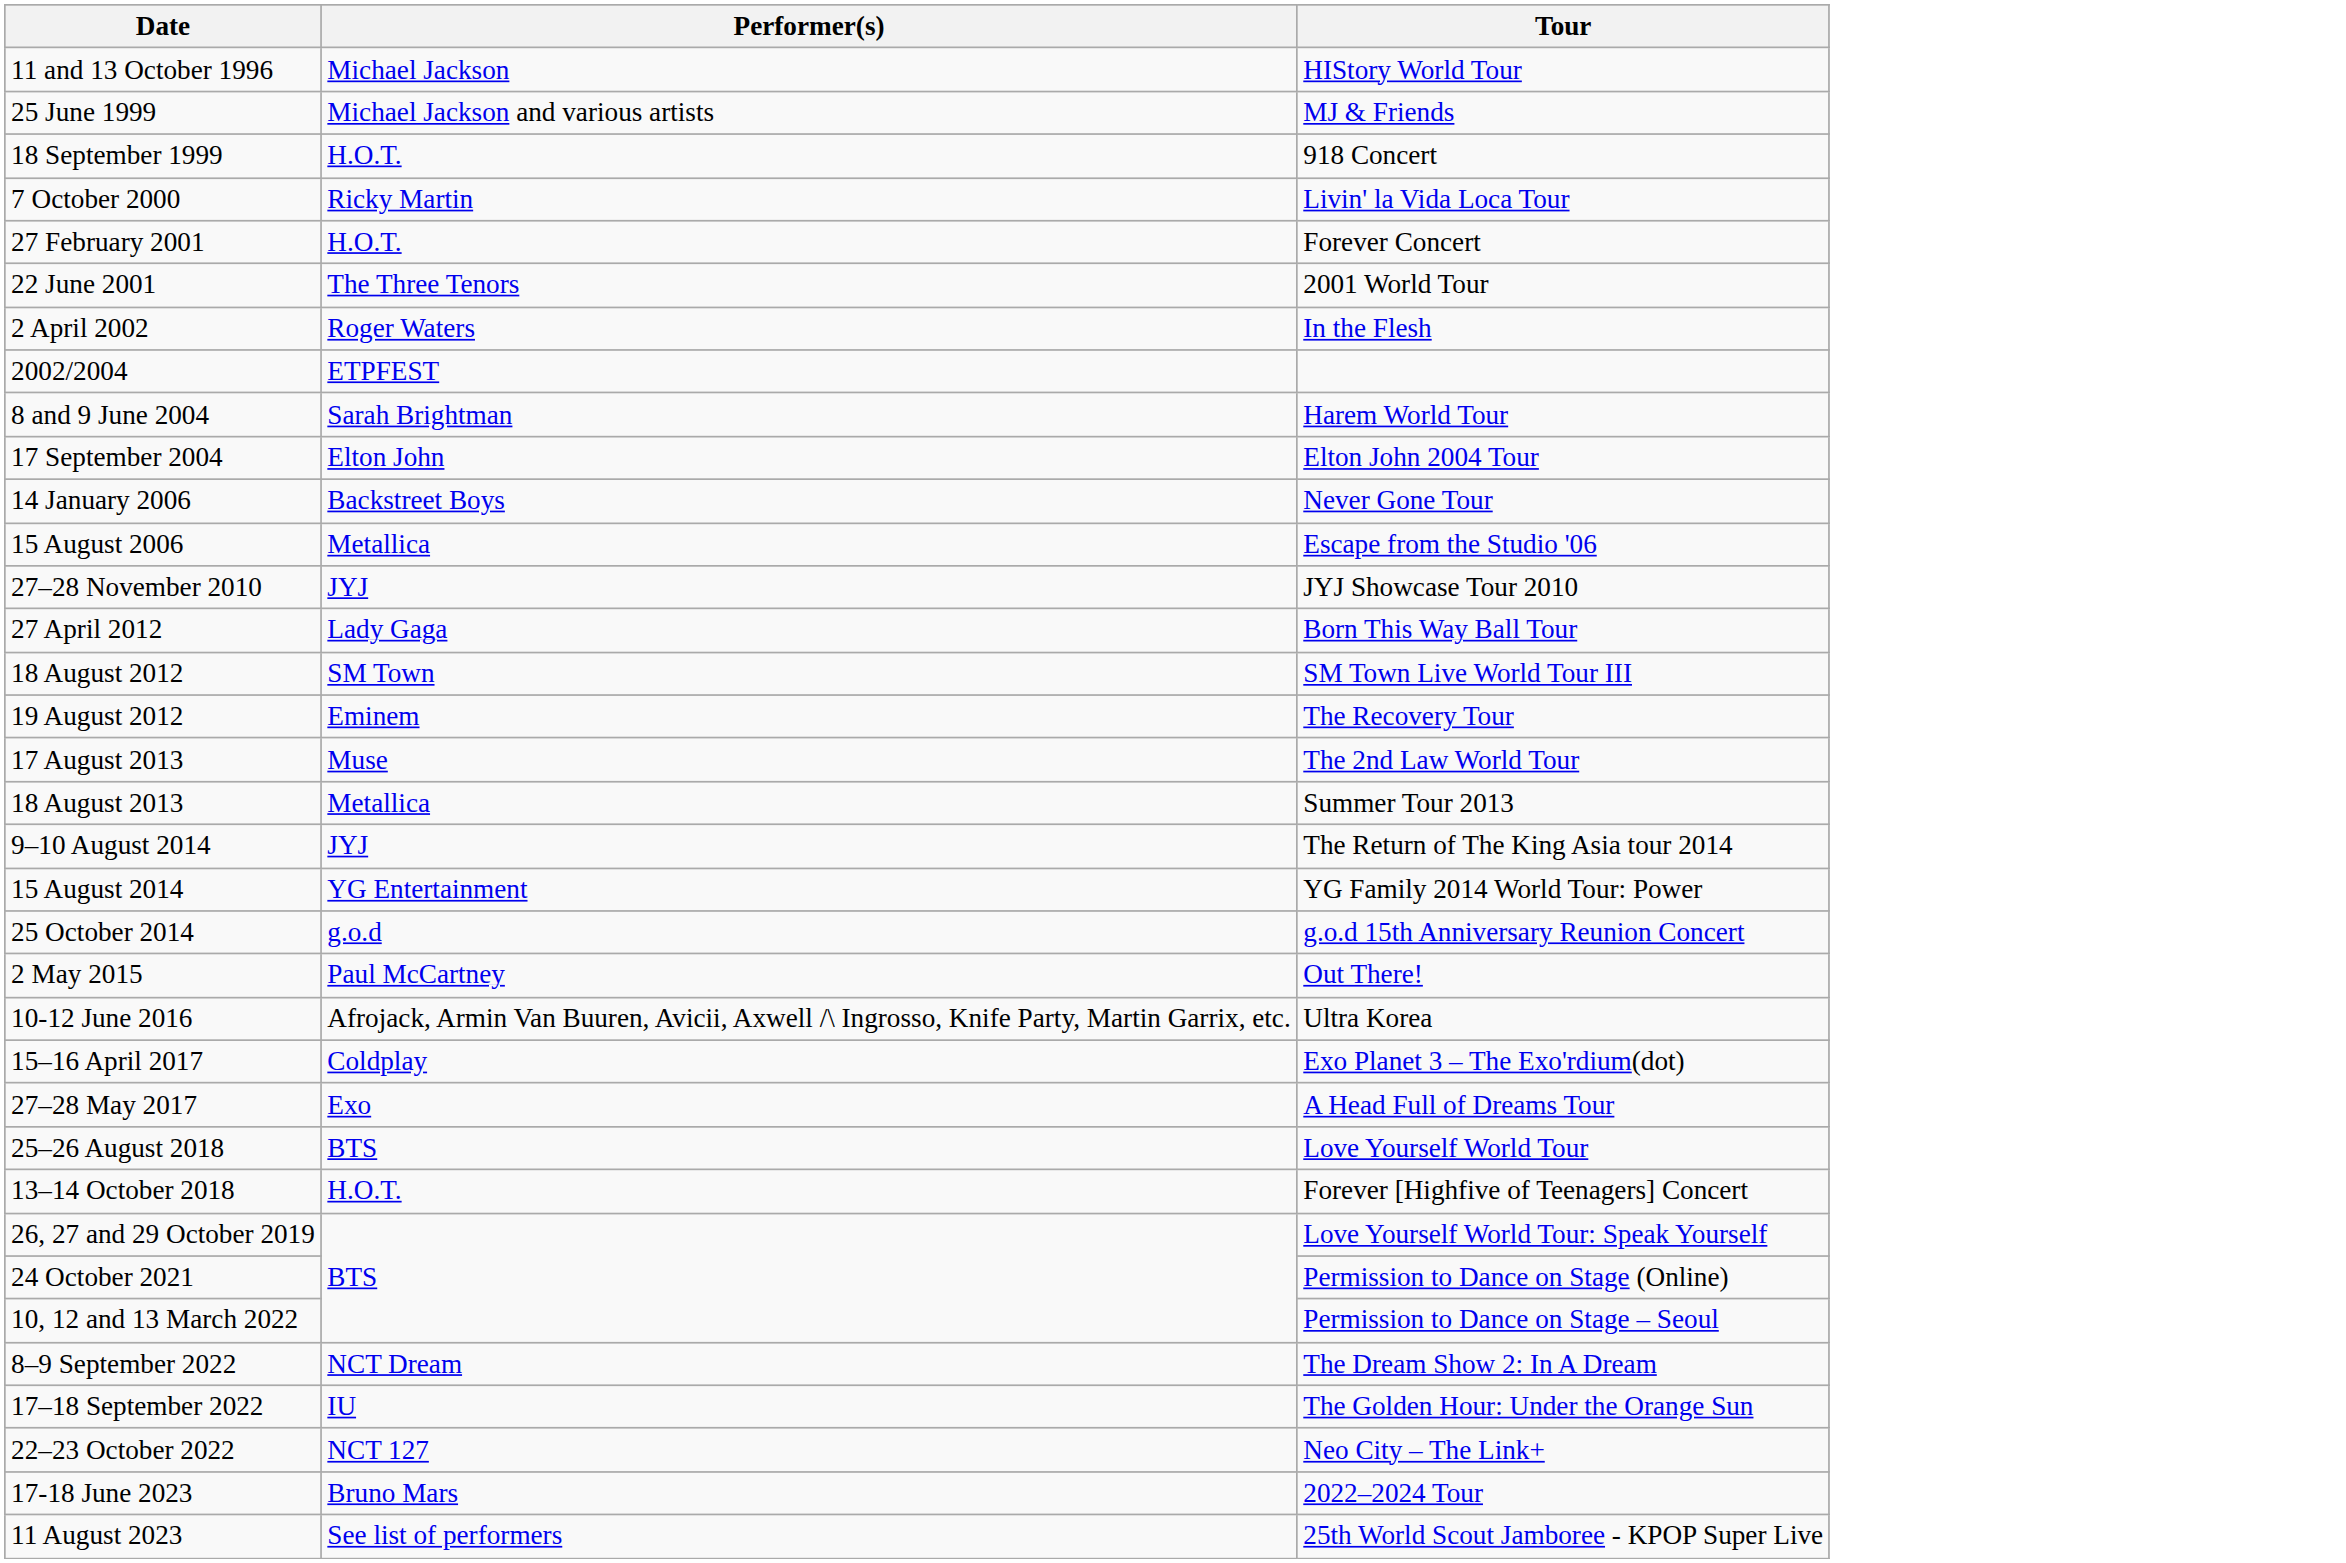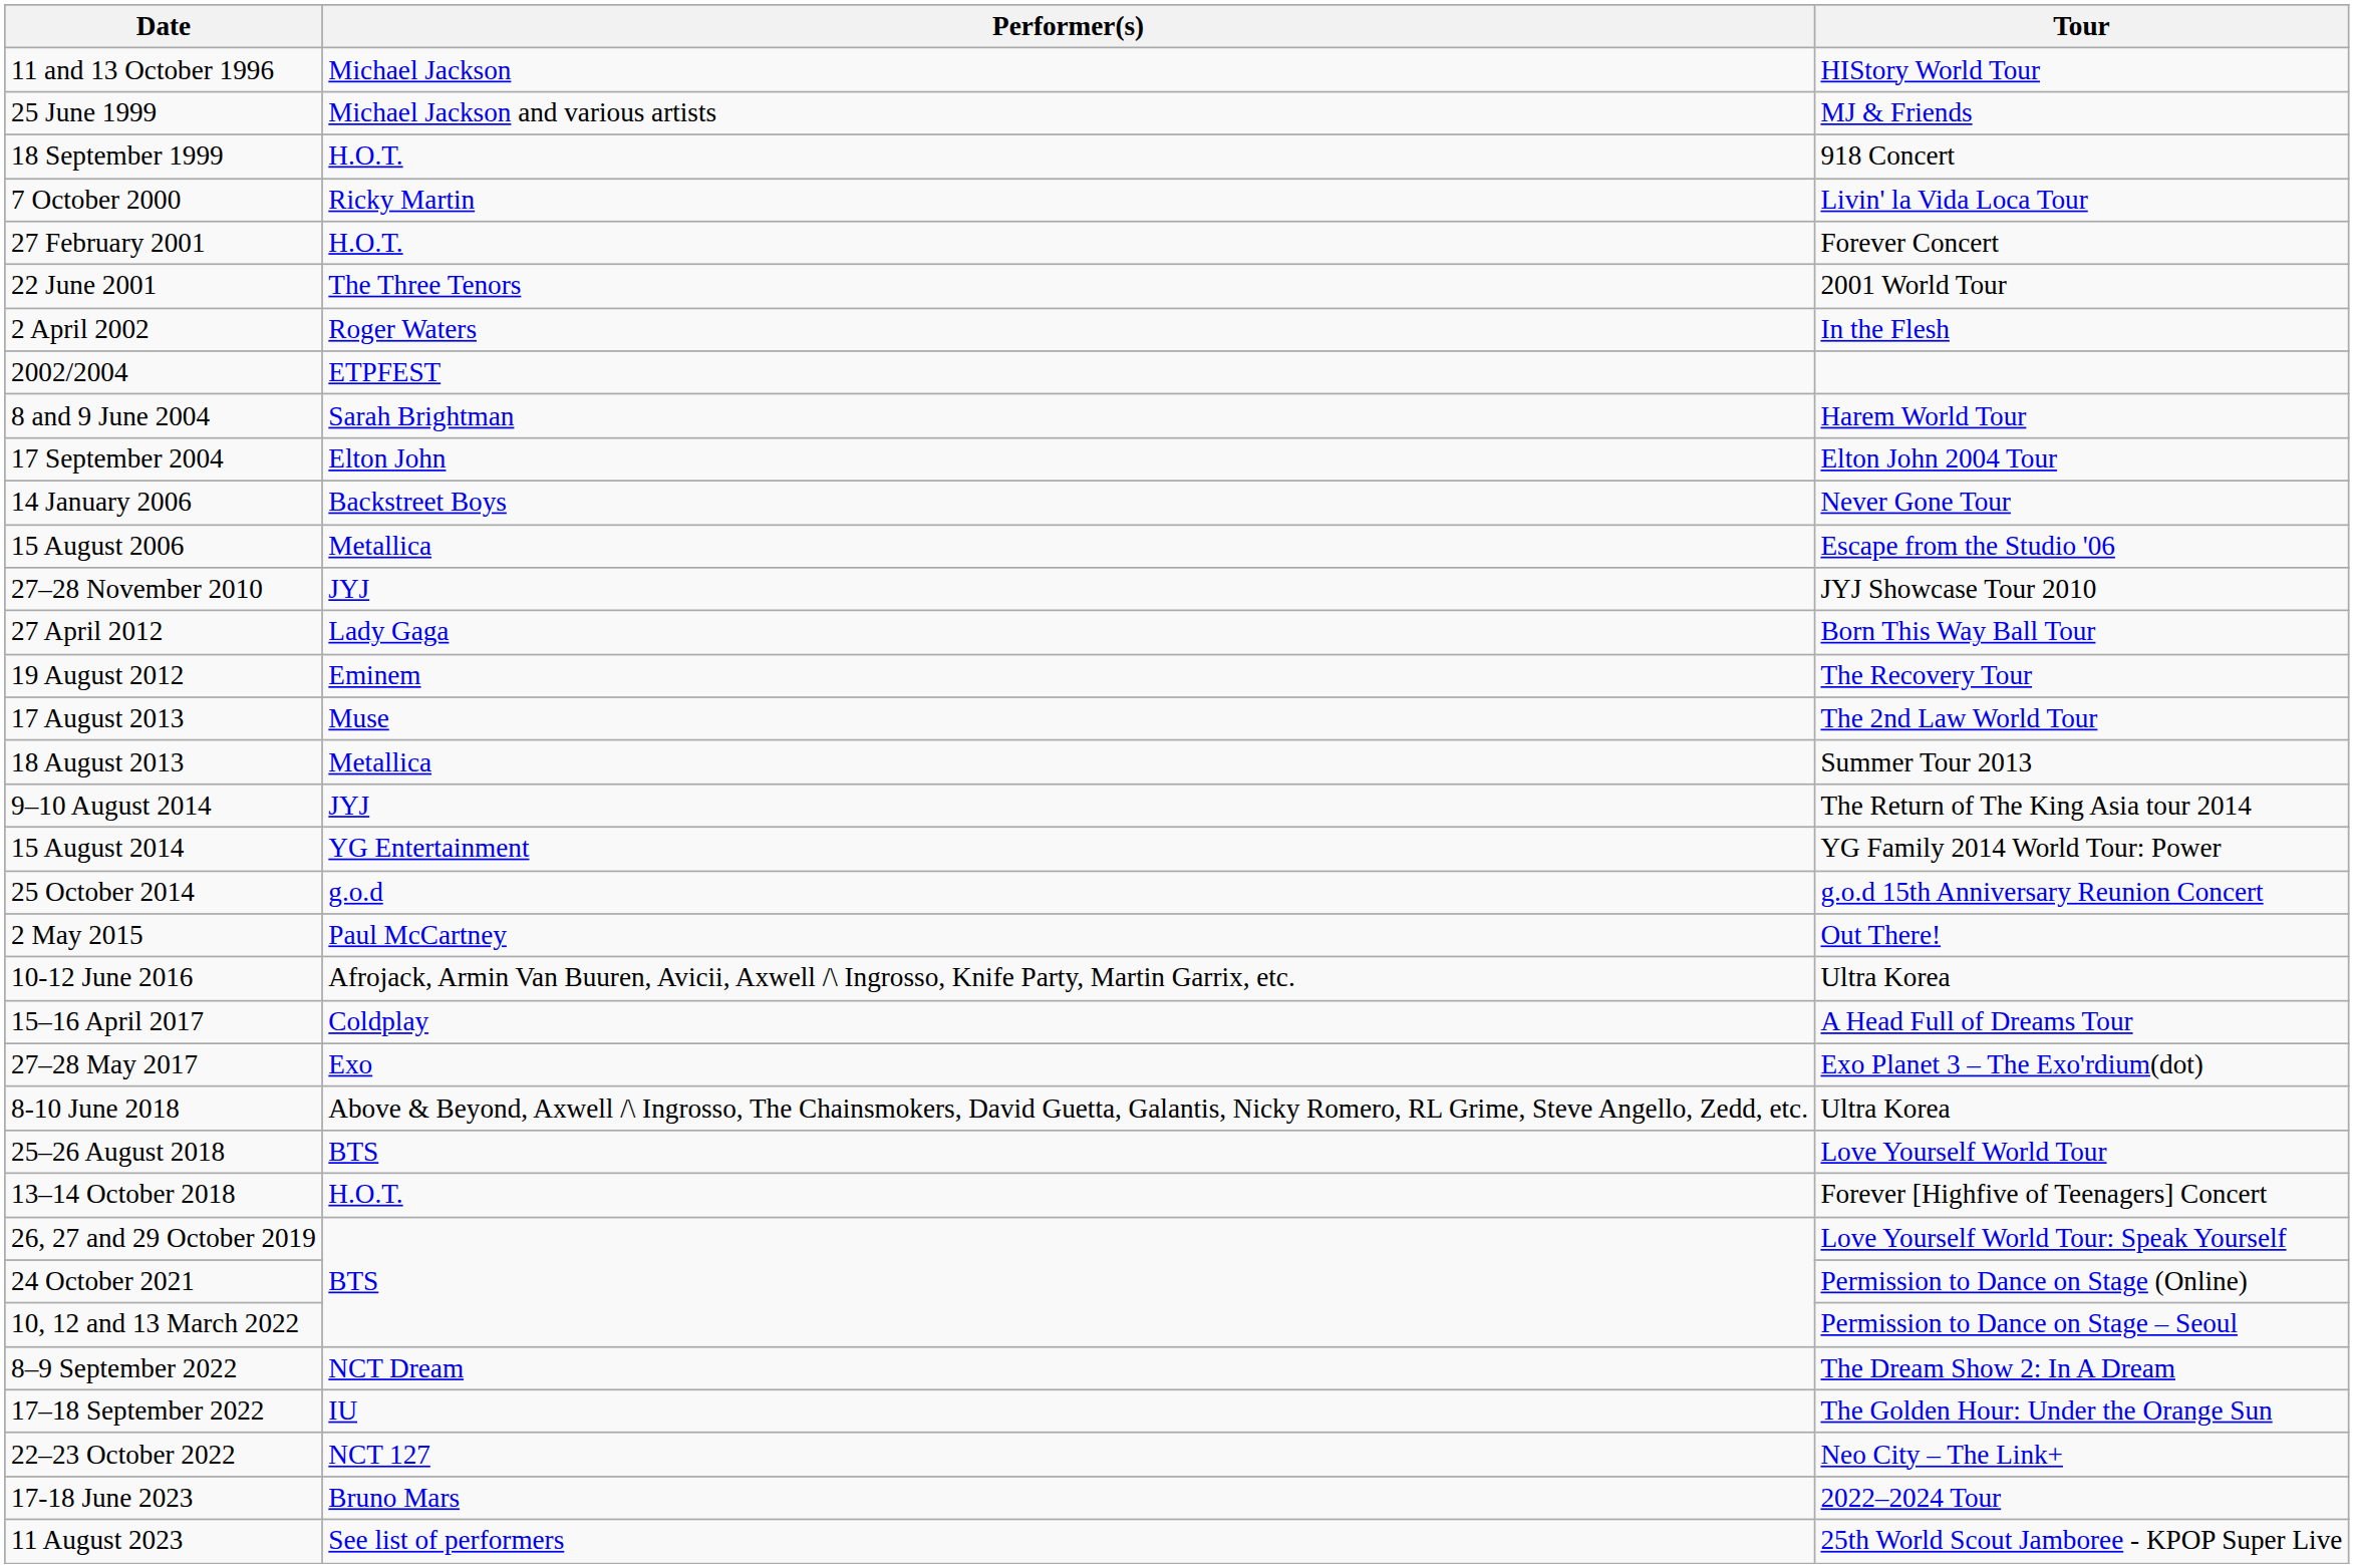- row: 18 August 2012 | SM Town | SM Town Live World Tour III
15–16 April 2017 | Tour: Exo Planet 3 – The Exo'rdium(dot) -> A Head Full of Dreams Tour
27–28 May 2017 | Tour: A Head Full of Dreams Tour -> Exo Planet 3 – The Exo'rdium(dot)
+ row: 8-10 June 2018 | Above & Beyond, Axwell /\ Ingrosso, The Chainsmokers, David Guetta, Galantis, Nicky Romero, RL Grime, Steve Angello, Zedd, etc. | Ultra Korea
